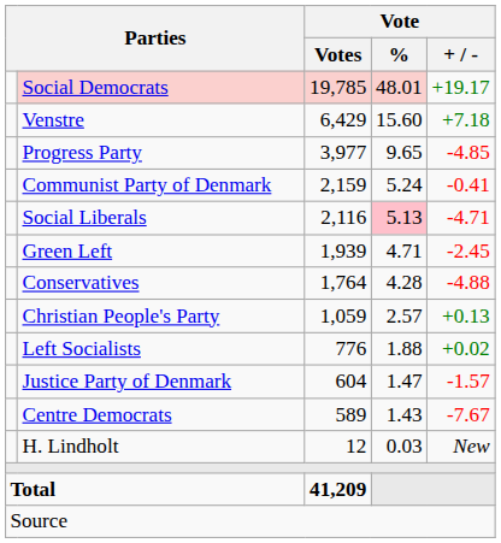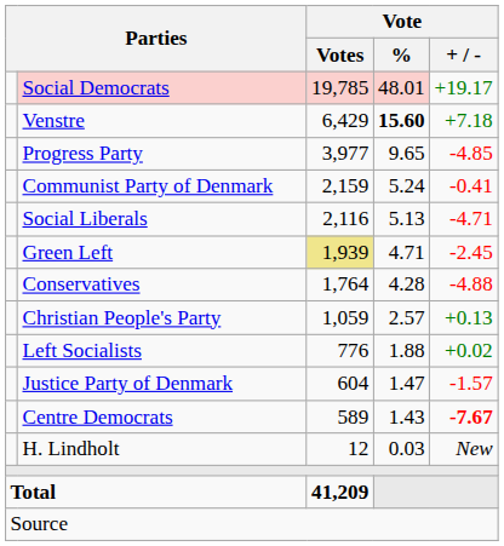Venstre | Vote / %: normal -> bold
Social Liberals | Vote / %: pink background -> no background
Green Left | Vote / Votes: no background -> khaki background
Centre Democrats | Vote / + / -: normal -> bold
